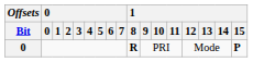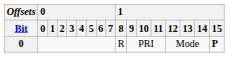row 3 | 1 / 8: bold -> normal
